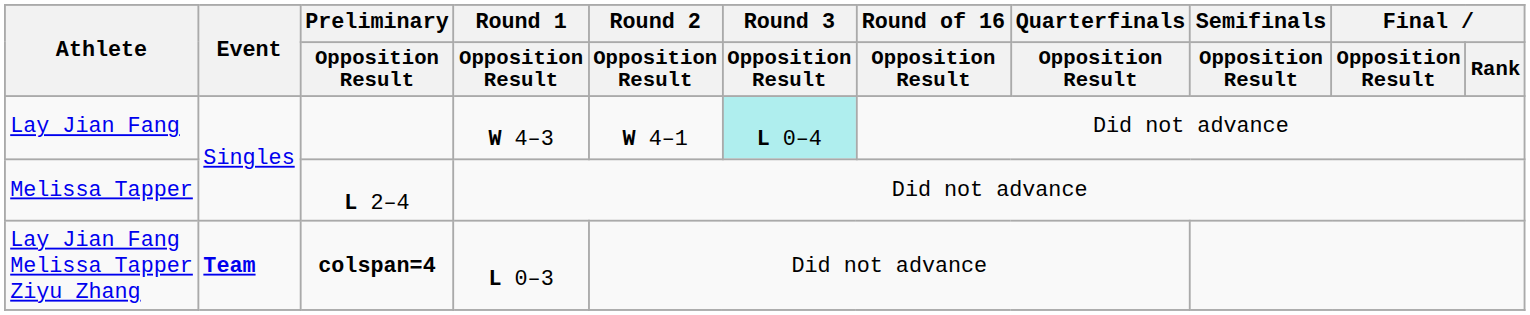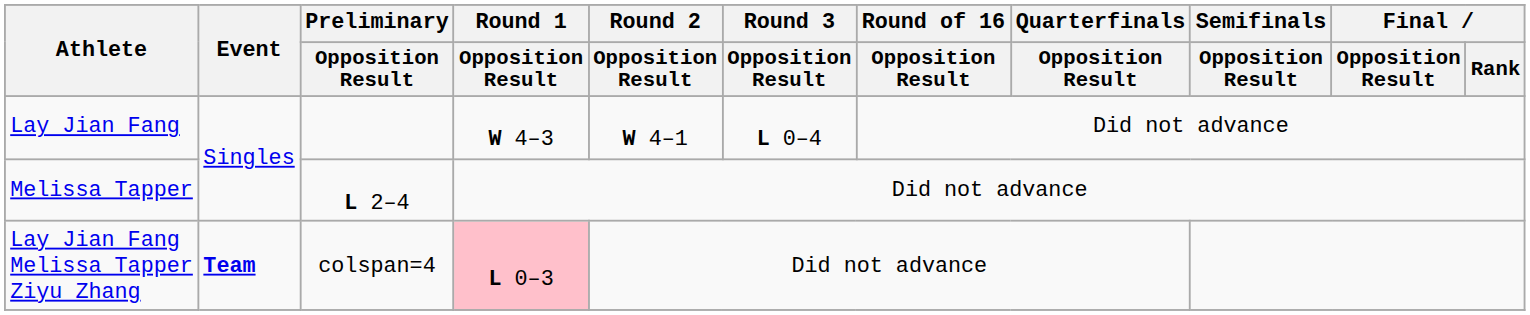Lay Jian Fang | Round 3 / Opposition Result: paleturquoise background -> no background
Lay Jian Fang Melissa Tapper Ziyu Zhang | Preliminary / Opposition Result: bold -> normal
Lay Jian Fang Melissa Tapper Ziyu Zhang | Round 1 / Opposition Result: no background -> pink background
